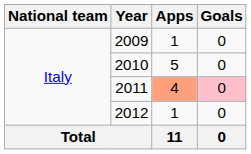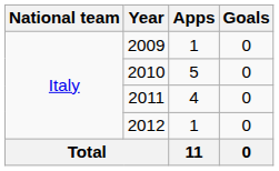2011 | Apps: lightsalmon background -> no background
2011 | Goals: pink background -> no background
